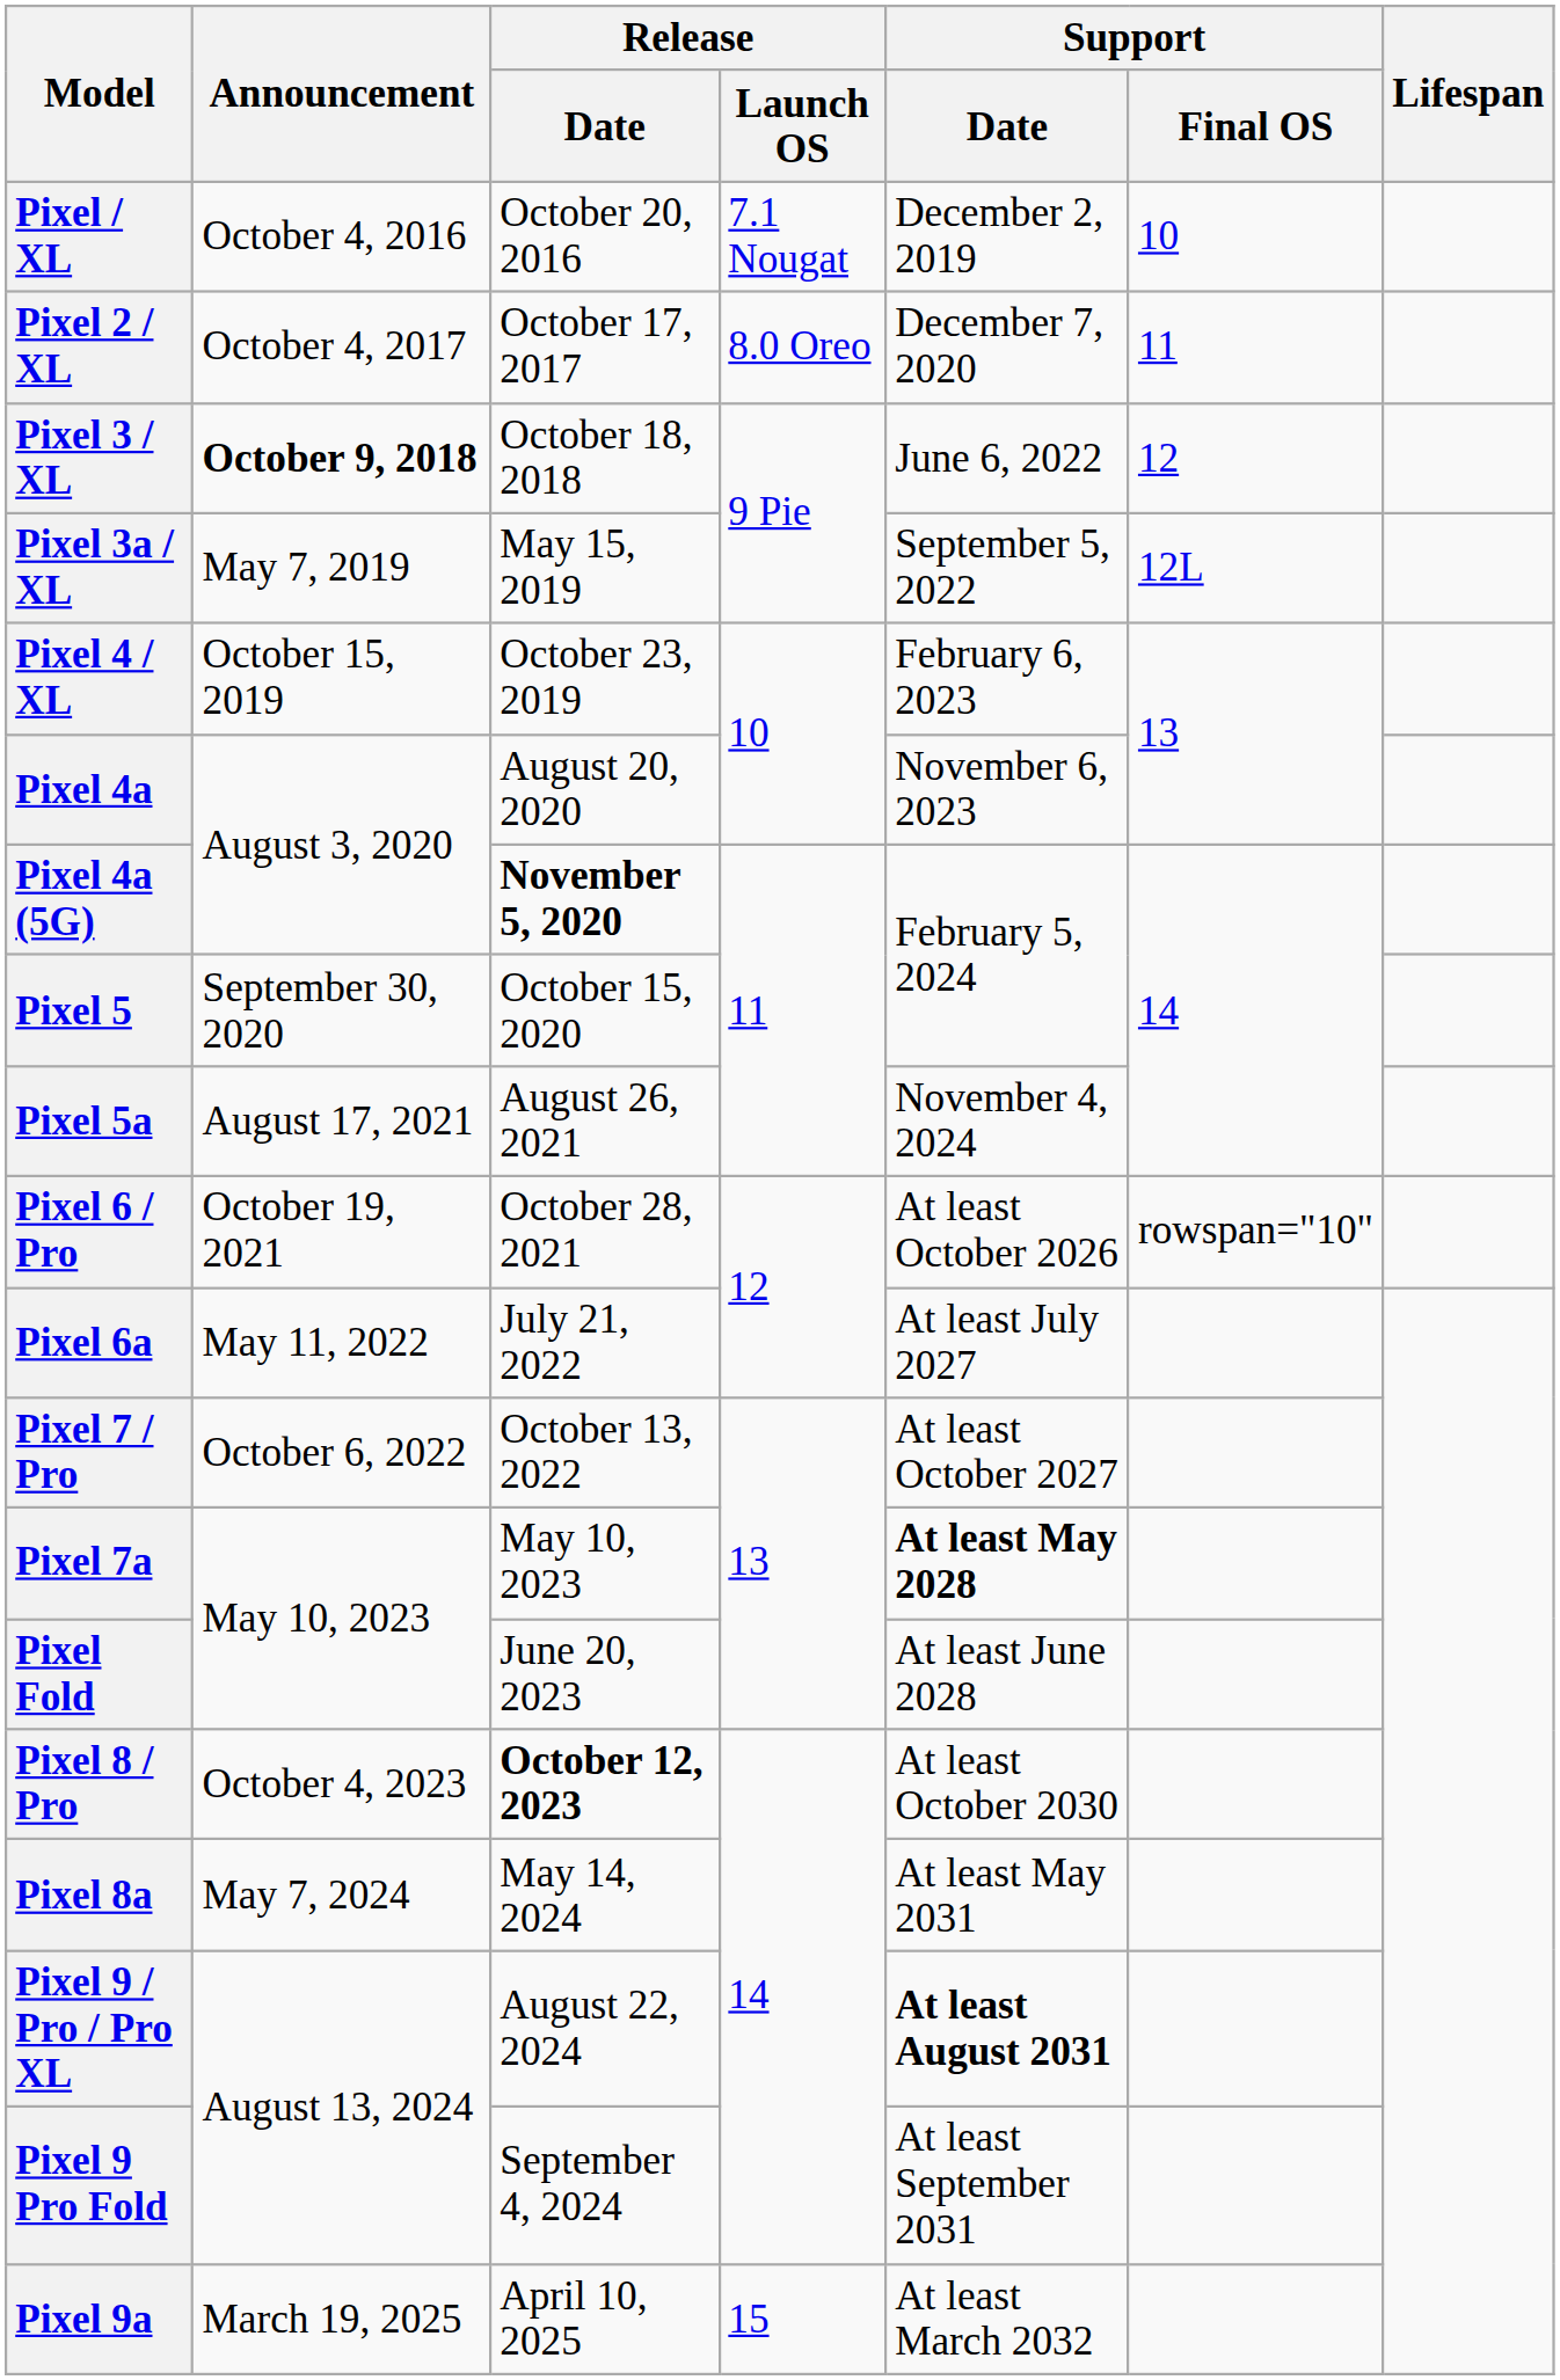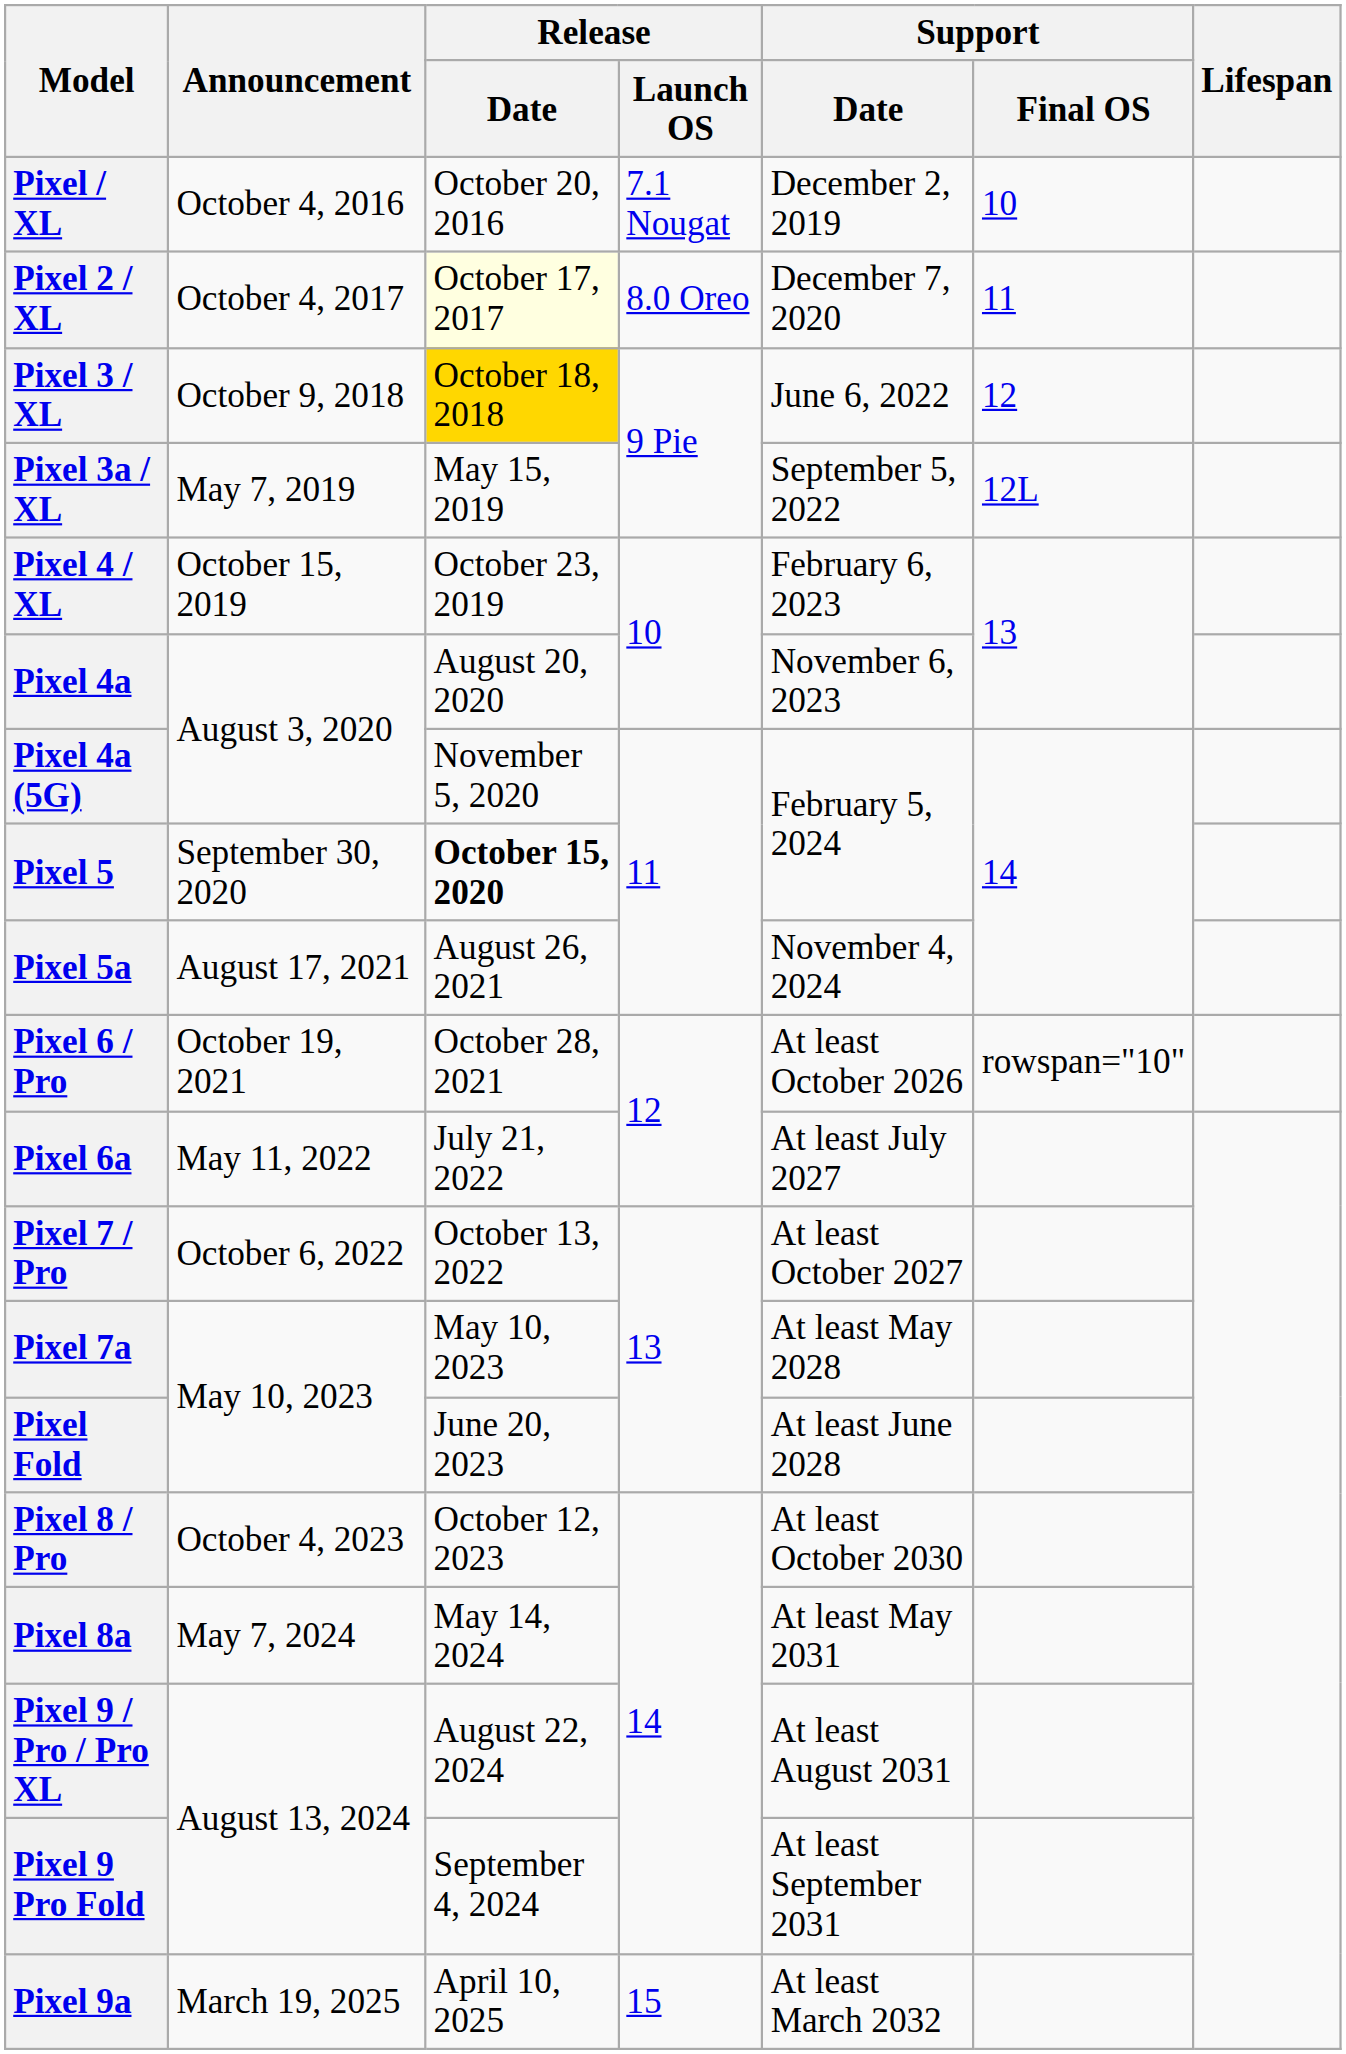Pixel 2 / XL | Release / Date: no background -> lightyellow background
Pixel 3 / XL | Announcement: bold -> normal
Pixel 3 / XL | Release / Date: no background -> gold background
Pixel 4a (5G) | Release / Date: bold -> normal
Pixel 5 | Release / Date: normal -> bold
Pixel 7a | Support / Date: bold -> normal
Pixel 8 / Pro | Release / Date: bold -> normal
Pixel 9 / Pro / Pro XL | Support / Date: bold -> normal
